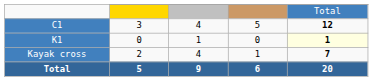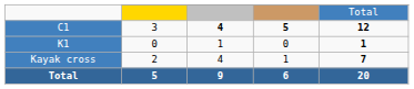C1 | column 3: normal -> bold
C1 | column 4: normal -> bold
K1 | column 5: lightyellow background -> no background
